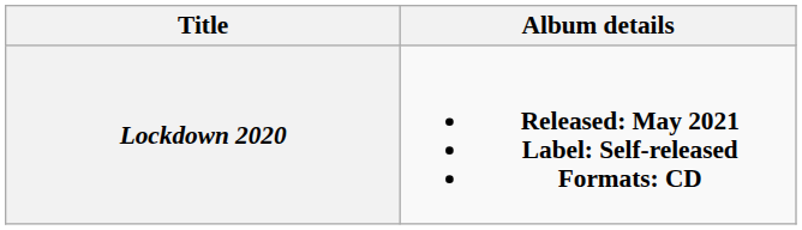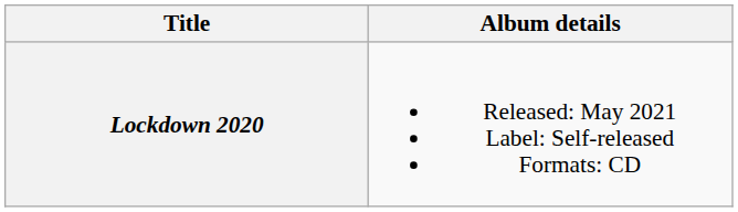Lockdown 2020 | Album details: bold -> normal
